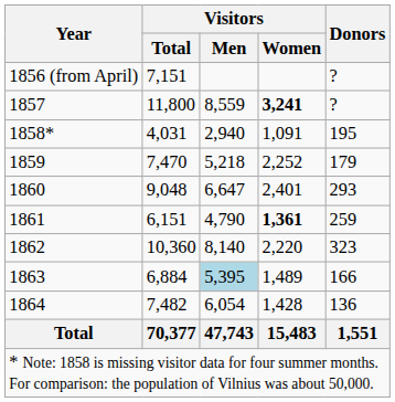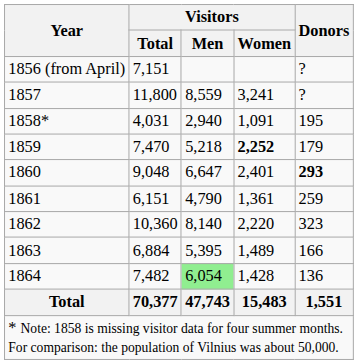1857 | Visitors / Women: bold -> normal
1859 | Visitors / Women: normal -> bold
1860 | Donors: normal -> bold
1861 | Visitors / Women: bold -> normal
1863 | Visitors / Men: lightblue background -> no background
1864 | Visitors / Men: no background -> lightgreen background
